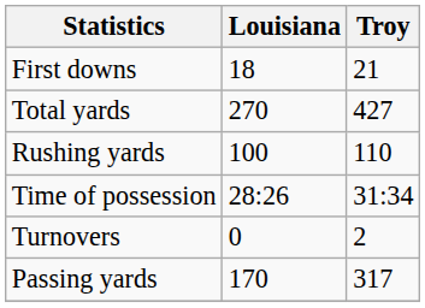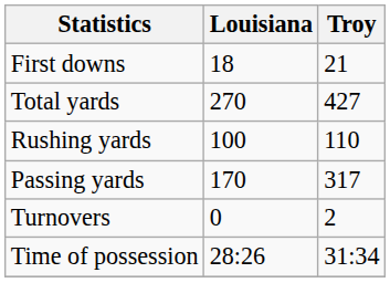rows swapped: Passing yards <-> Time of possession
